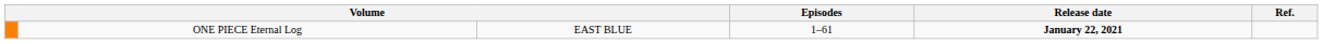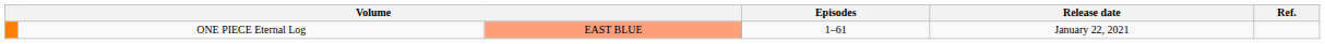ONE PIECE Eternal Log | column 3: no background -> lightsalmon background
ONE PIECE Eternal Log | Release date: bold -> normal
